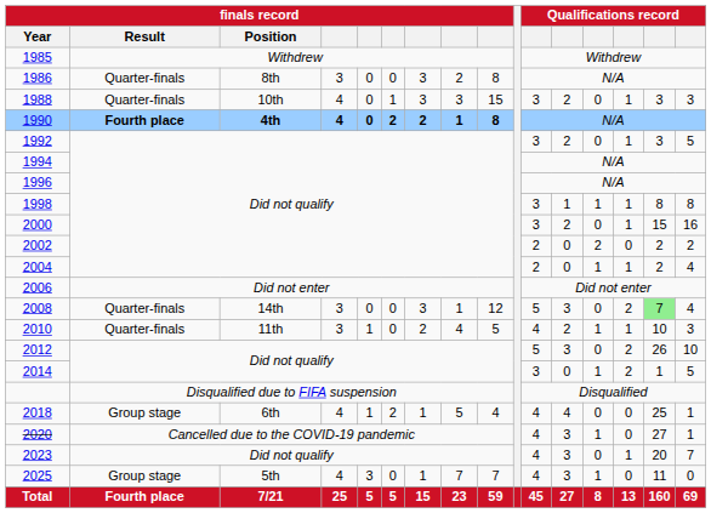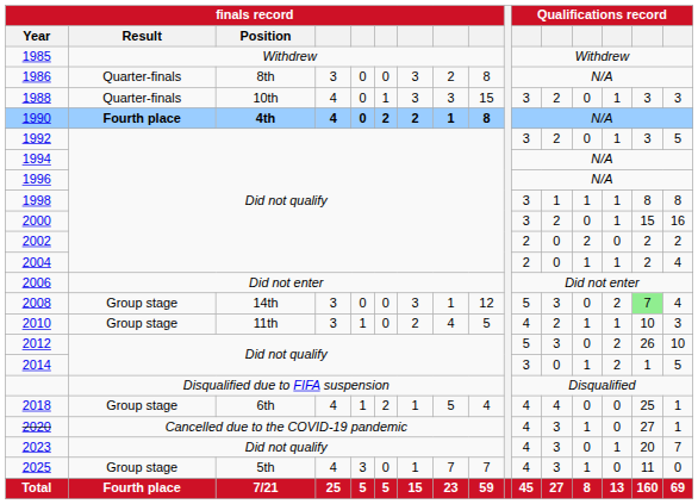2008 | finals record / Result: Quarter-finals -> Group stage
2010 | finals record / Result: Quarter-finals -> Group stage
